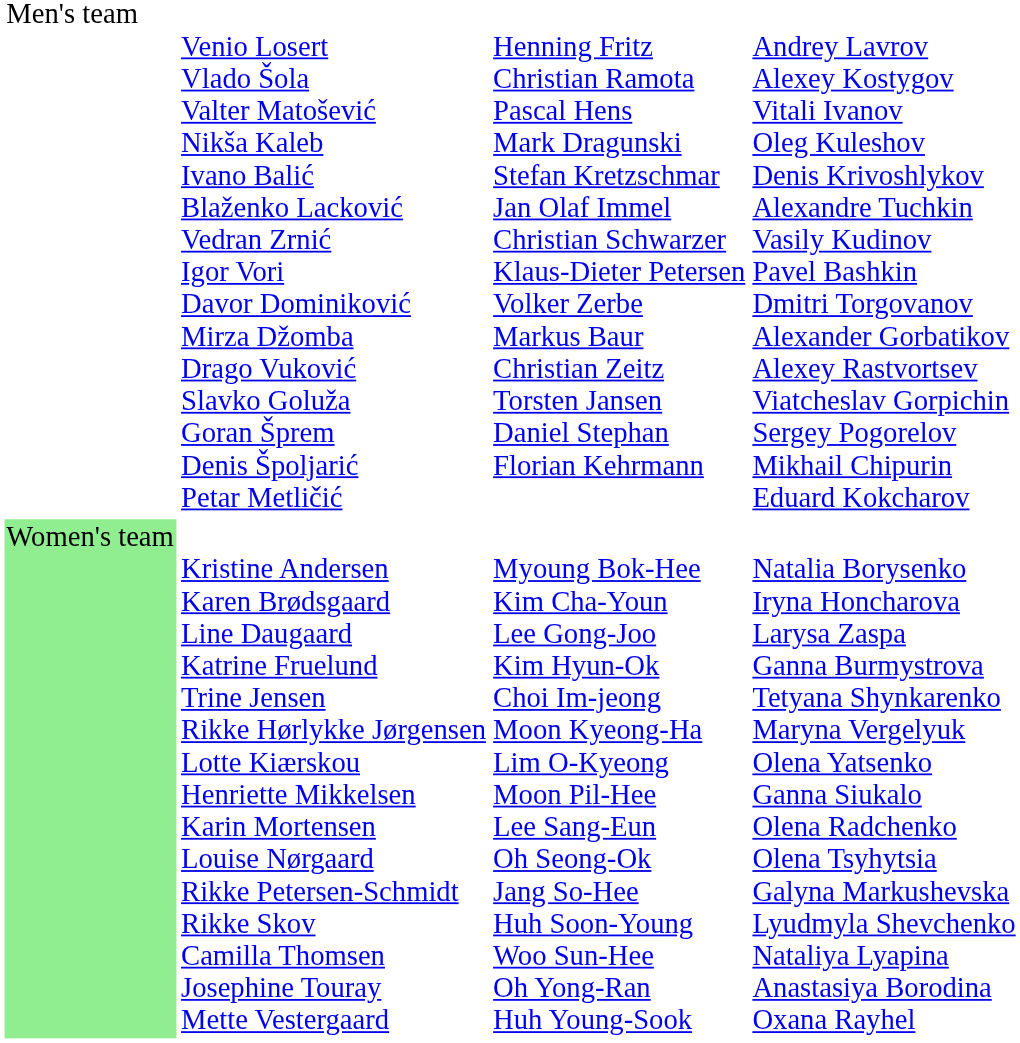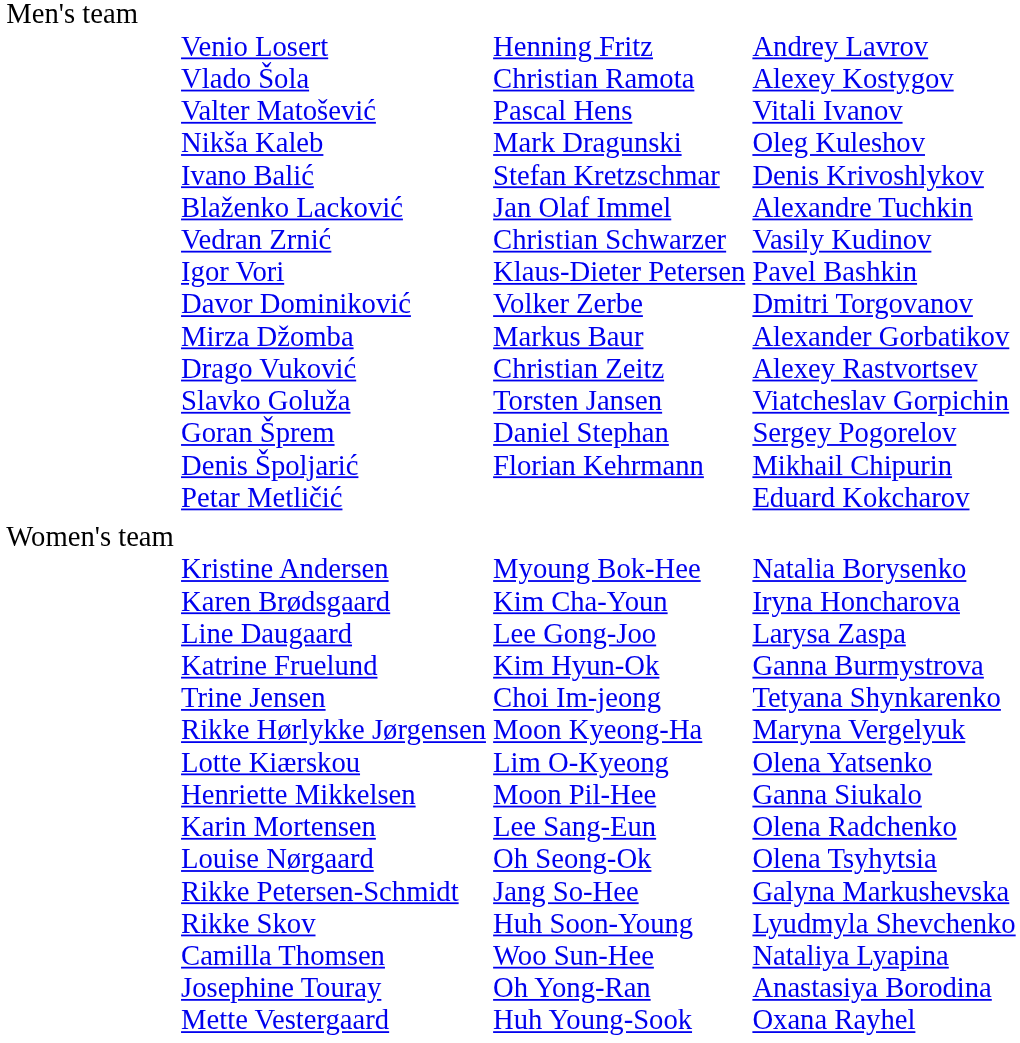Women's team | column 1: lightgreen background -> no background
